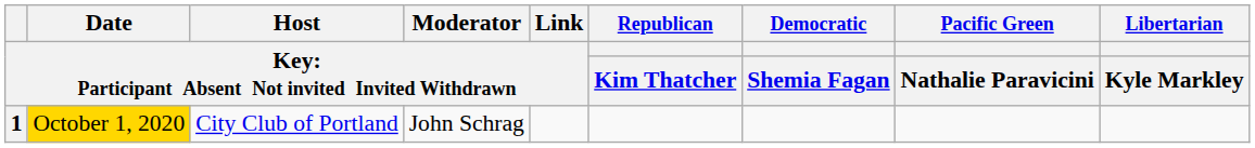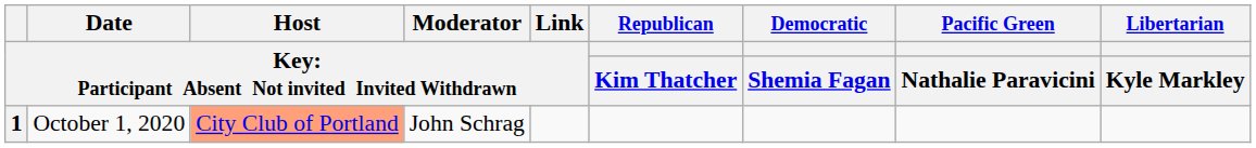1 | column 2: gold background -> no background
1 | column 3: no background -> lightsalmon background
